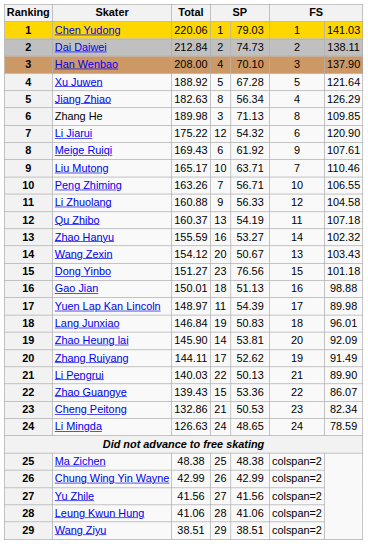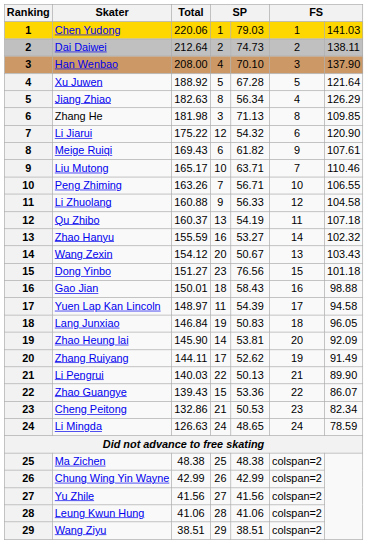Dai Daiwei | Total: 212.84 -> 212.64
Zhang He | Total: 189.98 -> 181.98
Meige Ruiqi | column 5: 61.92 -> 61.82
Gao Jian | column 5: 51.13 -> 58.43
Yuen Lap Kan Lincoln | column 7: 89.98 -> 94.58
Lang Junxiao | column 7: 96.01 -> 96.05
